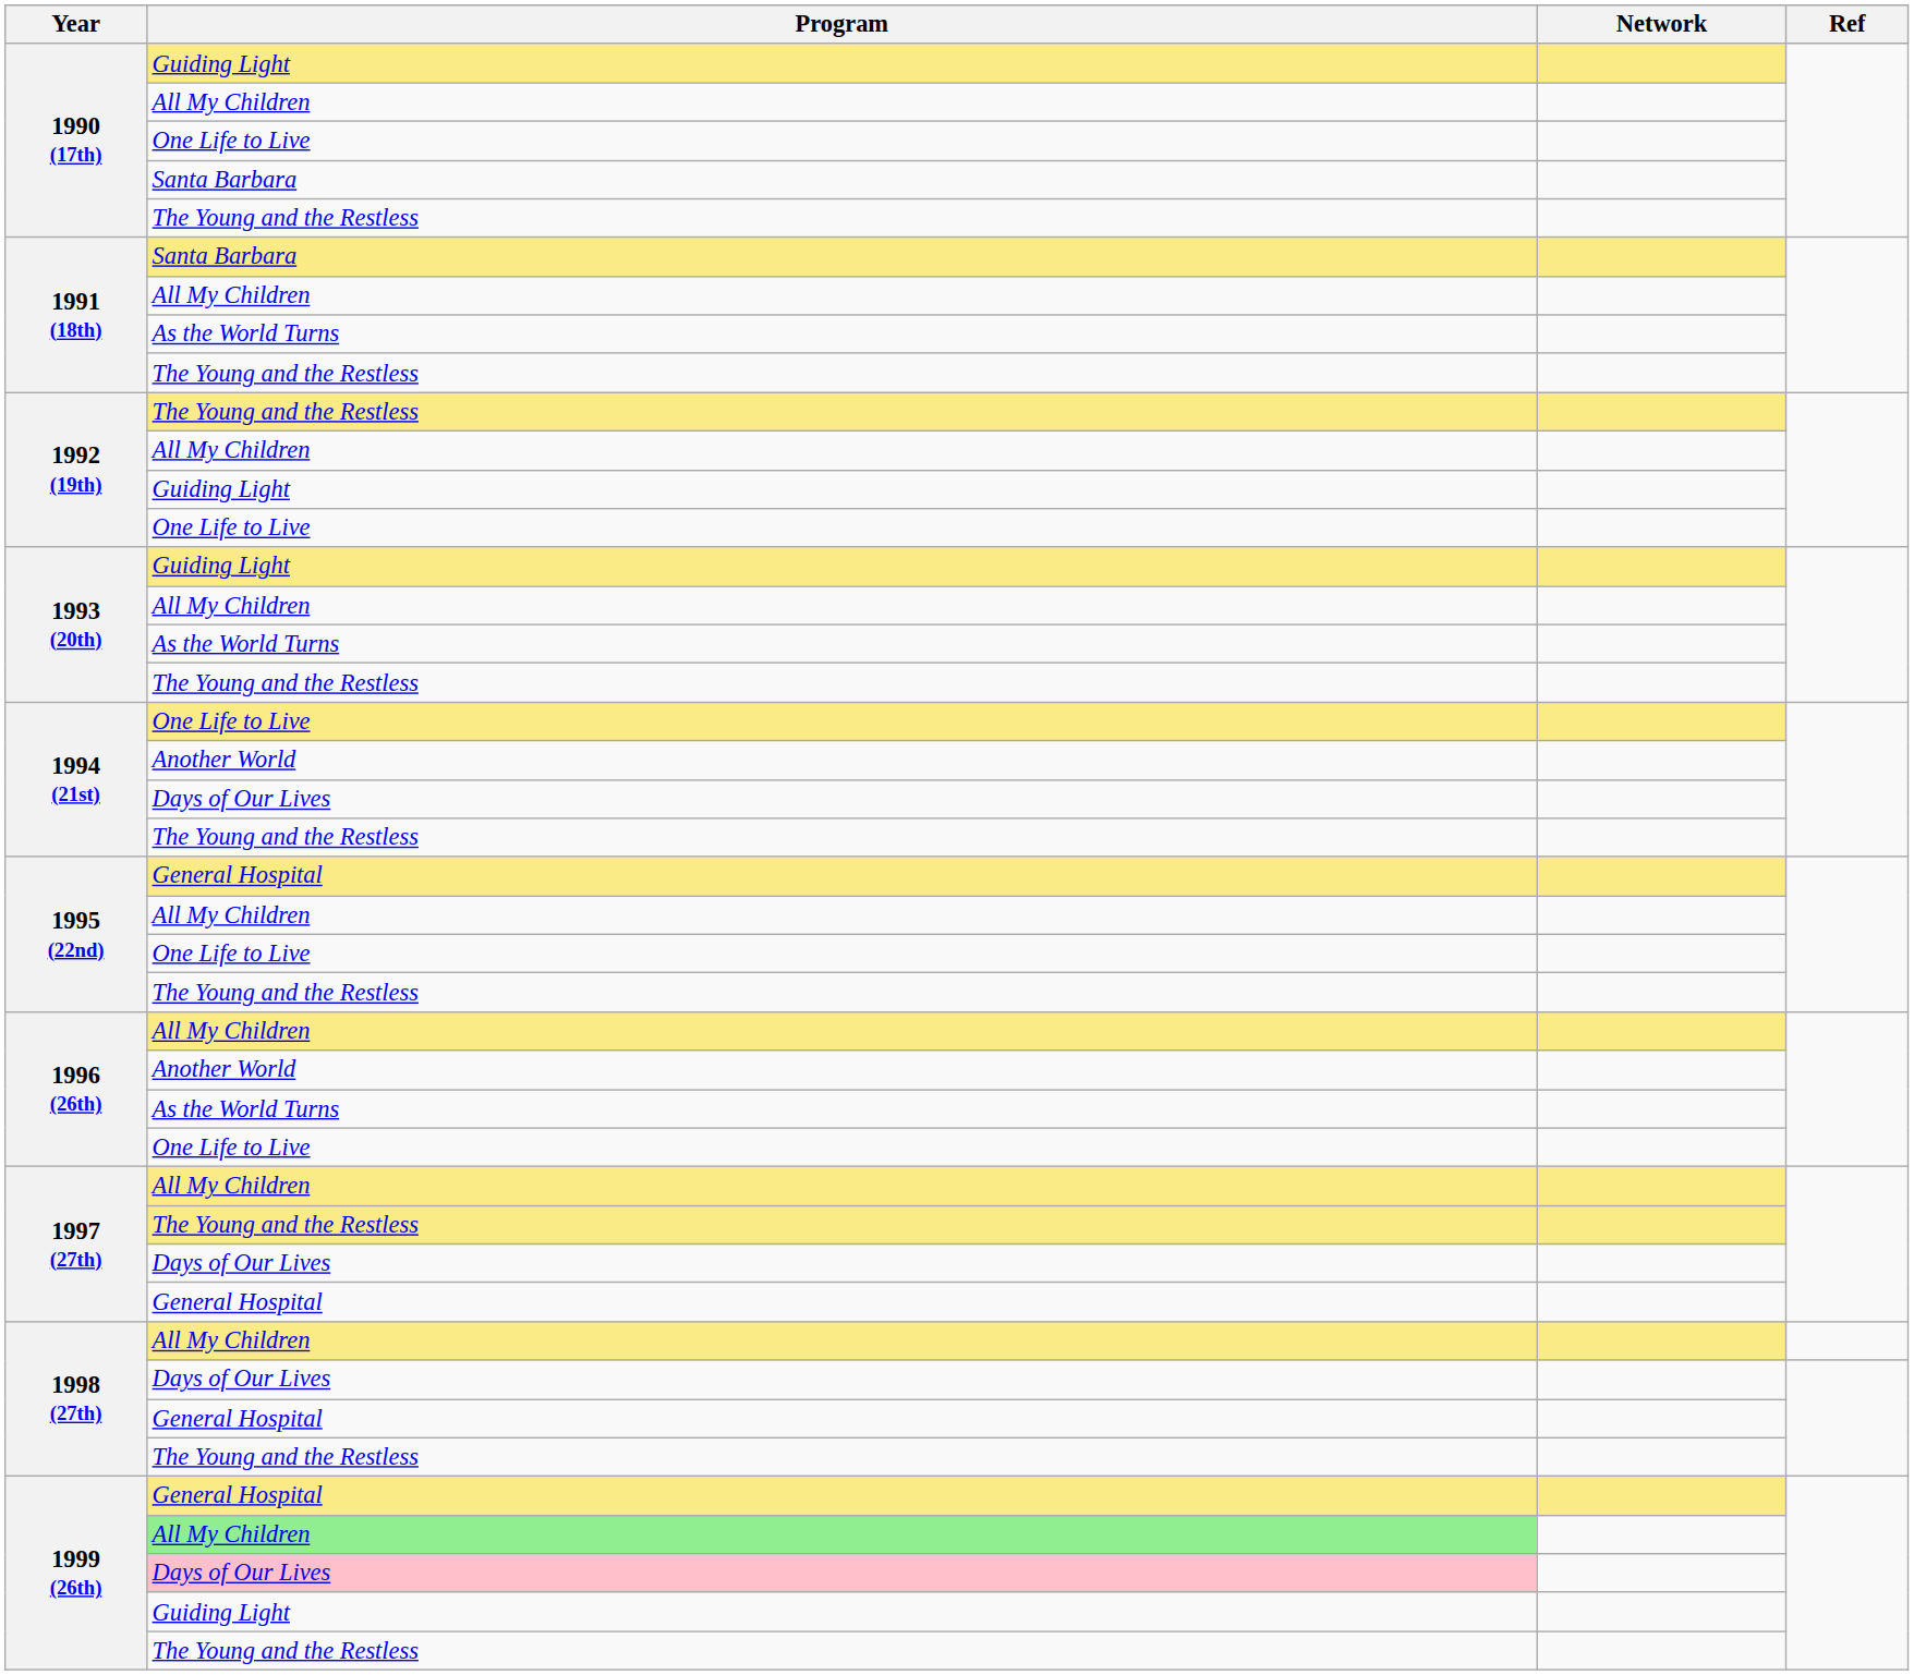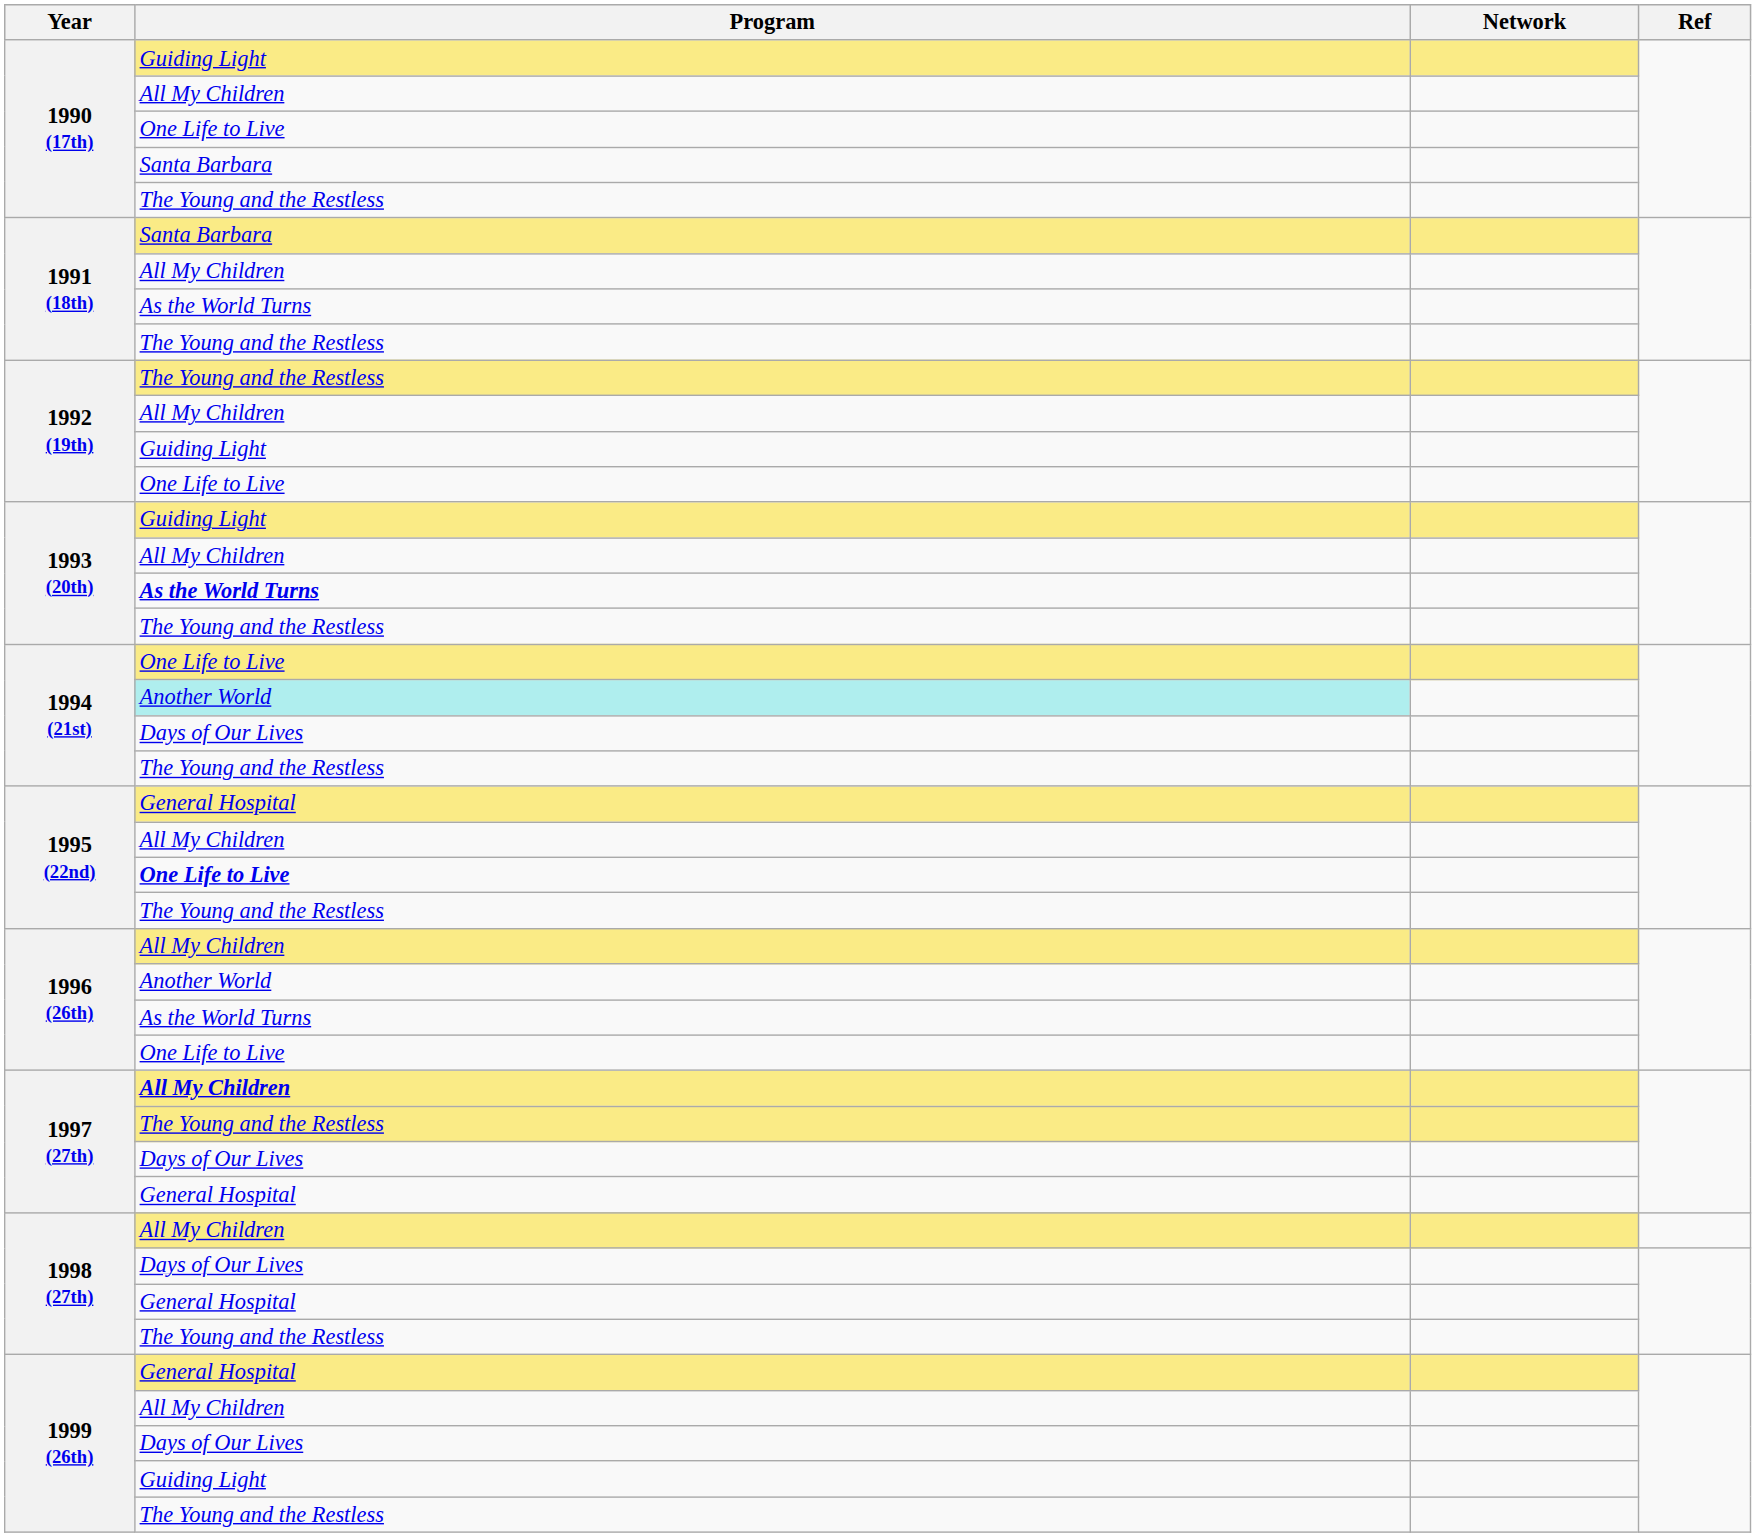1993 (20th) / As the World Turns | Program: normal -> bold
1994 (21st) / Another World | Program: no background -> paleturquoise background
1995 (22nd) / One Life to Live | Program: normal -> bold
1997 (27th) / All My Children | Program: normal -> bold
1999 (26th) / All My Children | Program: lightgreen background -> no background
1999 (26th) / Days of Our Lives | Program: pink background -> no background
